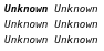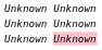row 1 | column 1: bold -> normal
row 3 | column 2: no background -> pink background
